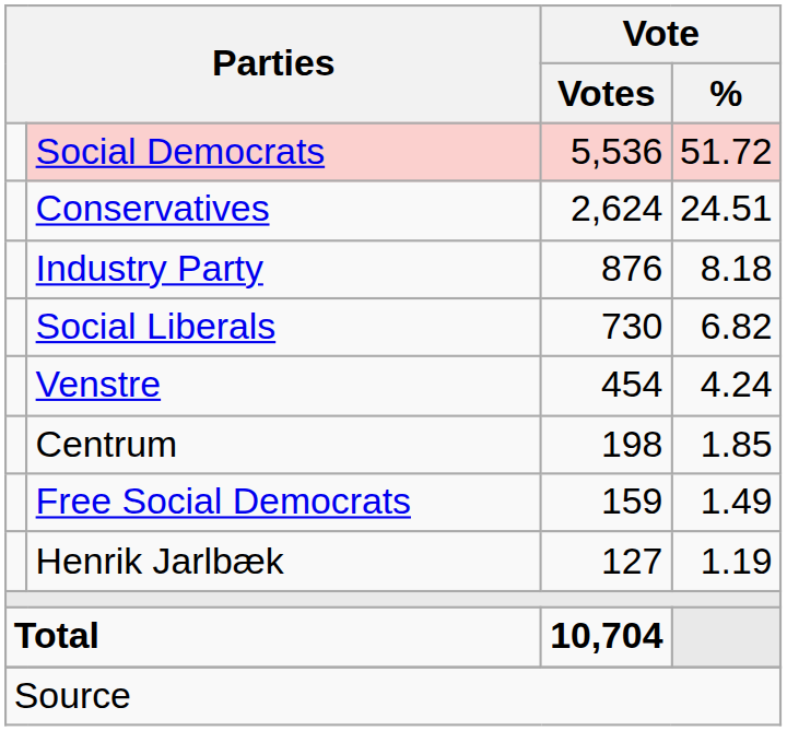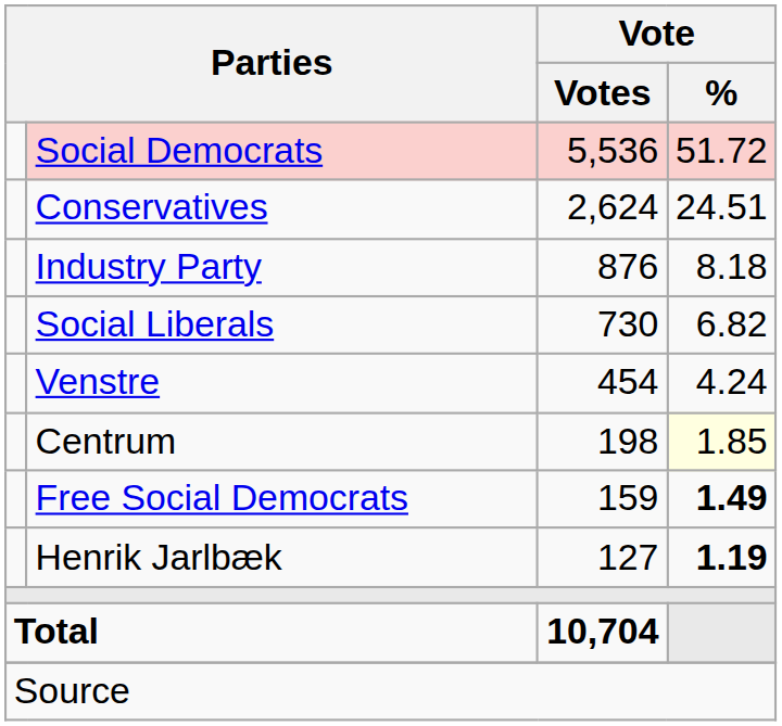Centrum | Vote / %: no background -> lightyellow background
Free Social Democrats | Vote / %: normal -> bold
Henrik Jarlbæk | Vote / %: normal -> bold
